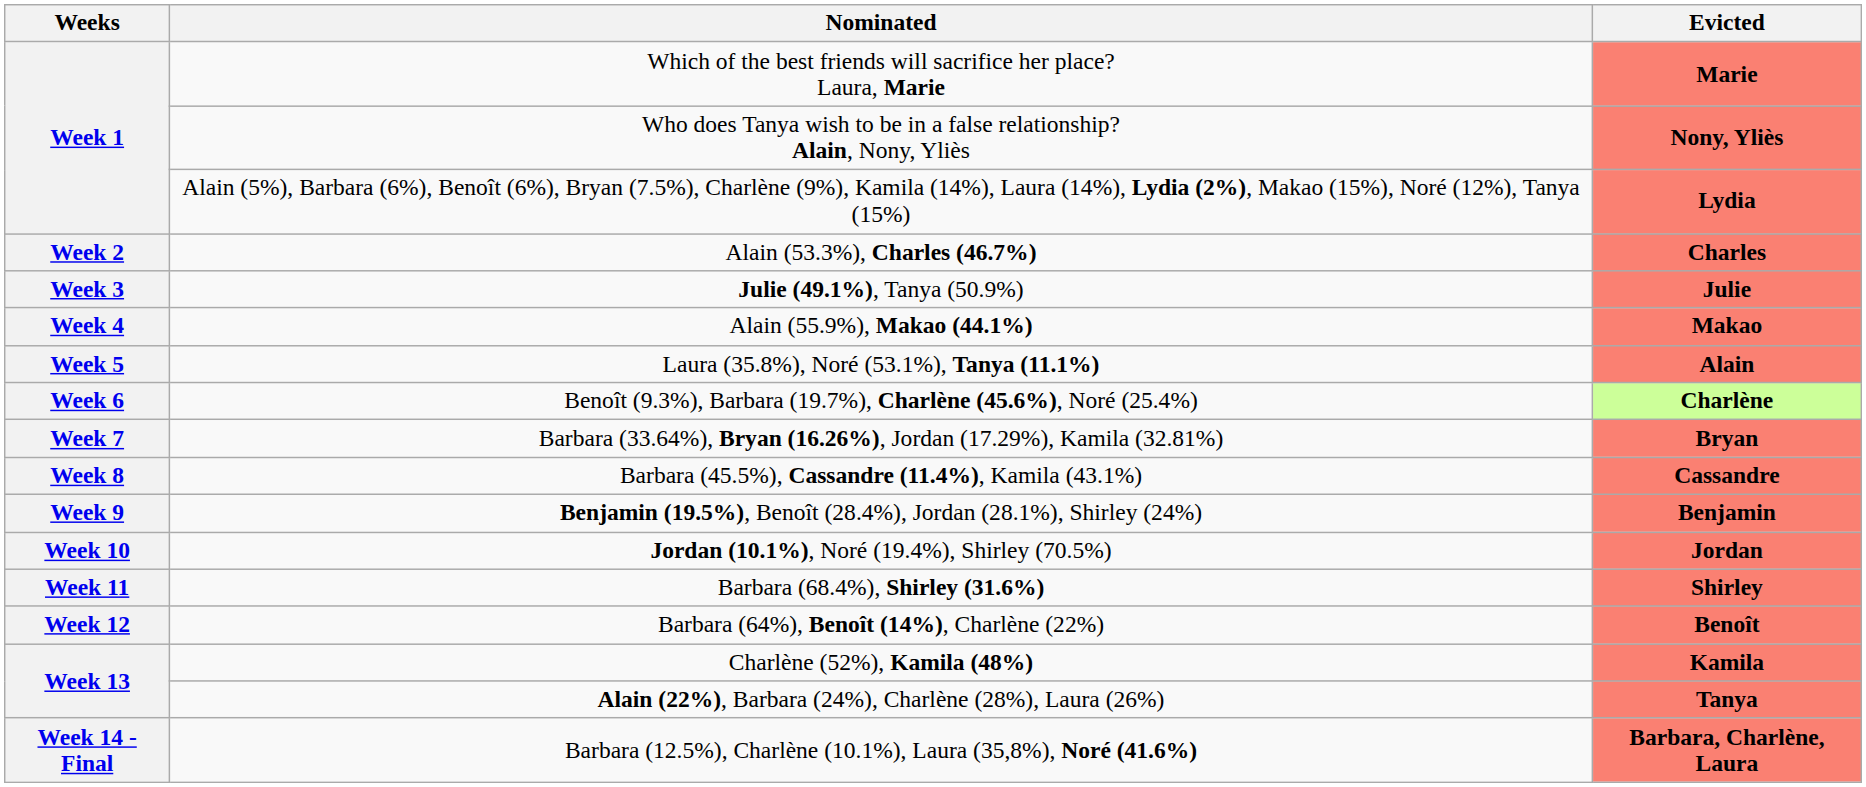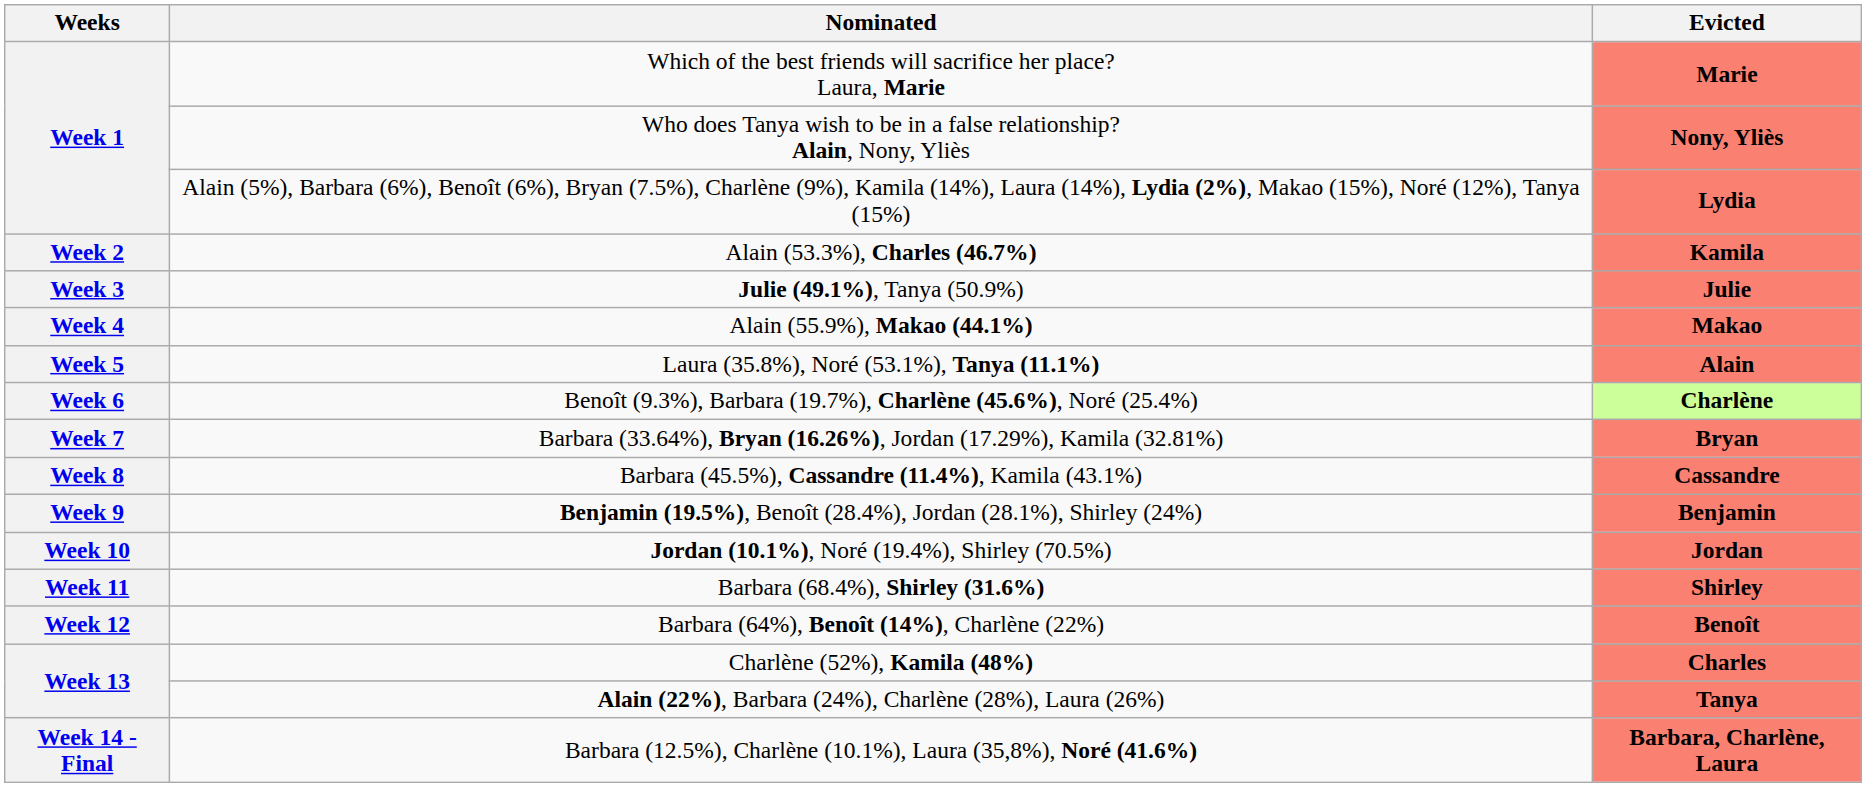Alain (53.3%), Charles (46.7%) | Evicted: Charles -> Kamila
Charlène (52%), Kamila (48%) | Evicted: Kamila -> Charles
